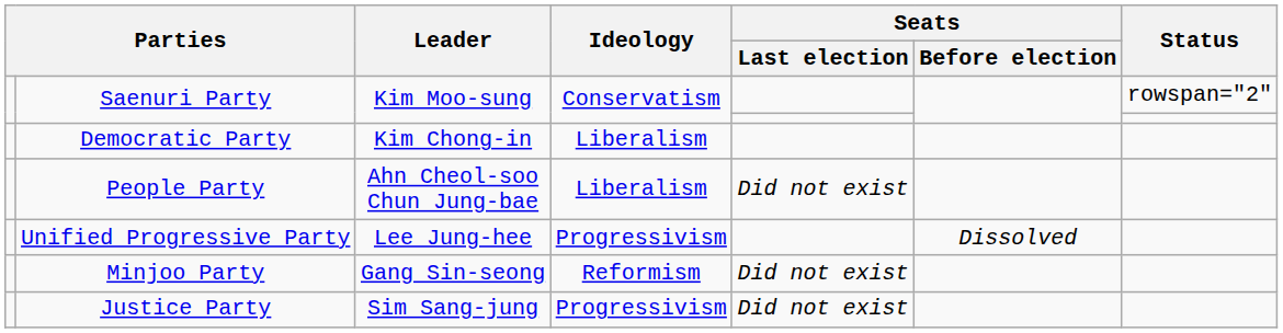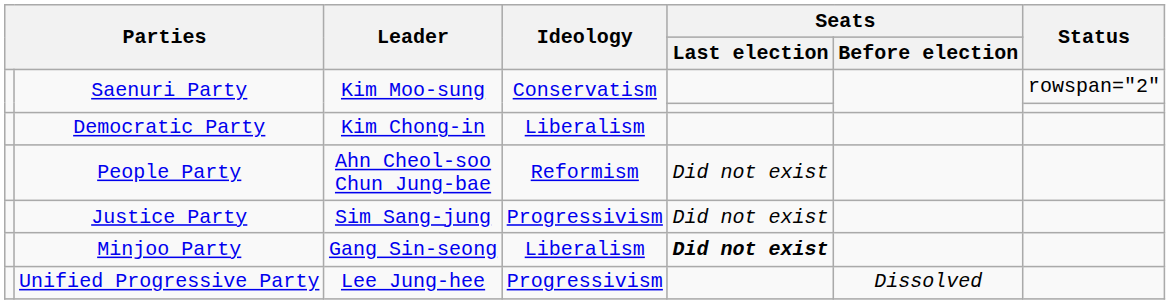People Party | Ideology: Liberalism -> Reformism
rows swapped: Justice Party <-> Unified Progressive Party
Minjoo Party | Ideology: Reformism -> Liberalism
Minjoo Party | Seats / Last election: normal -> bold
